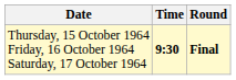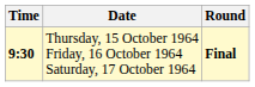columns swapped: Date <-> Time
